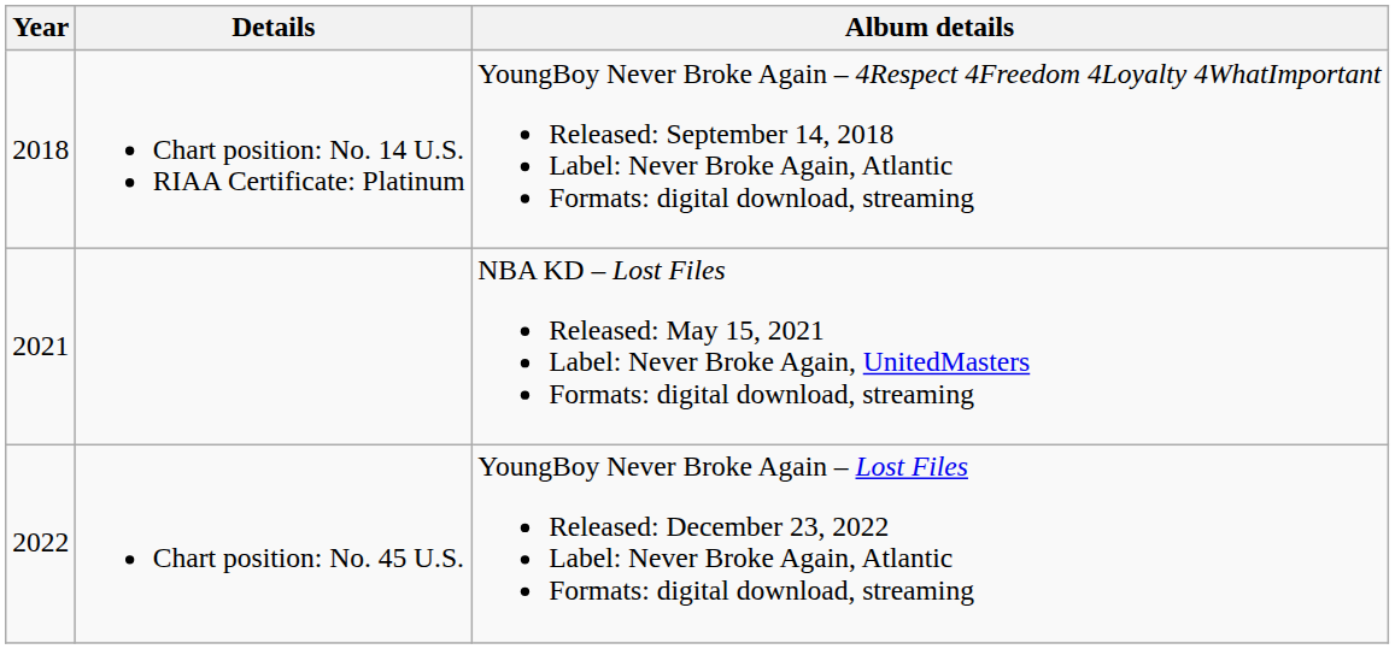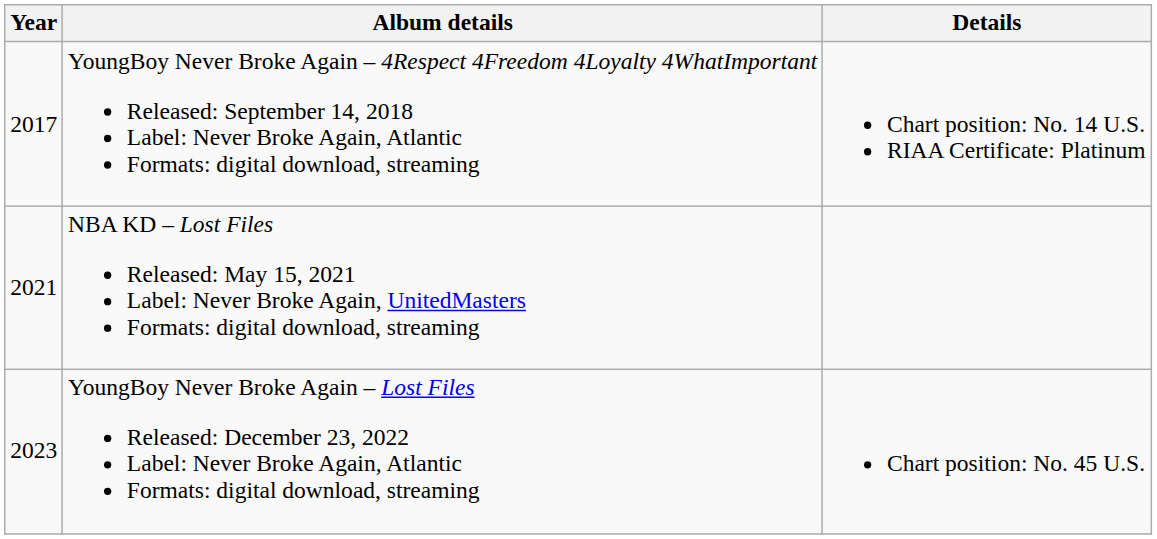columns swapped: Album details <-> Details
row 2 | Year: 2018 -> 2017
row 4 | Year: 2022 -> 2023
